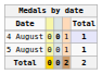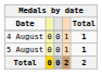4 August | column 3: bold -> normal
4 August | Total: lavender background -> no background
